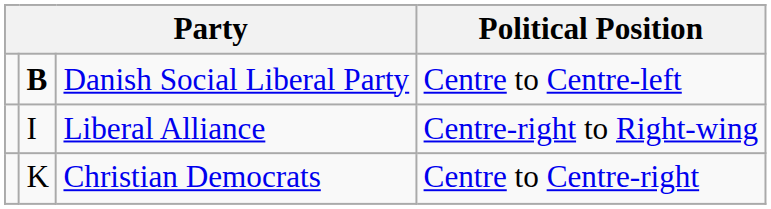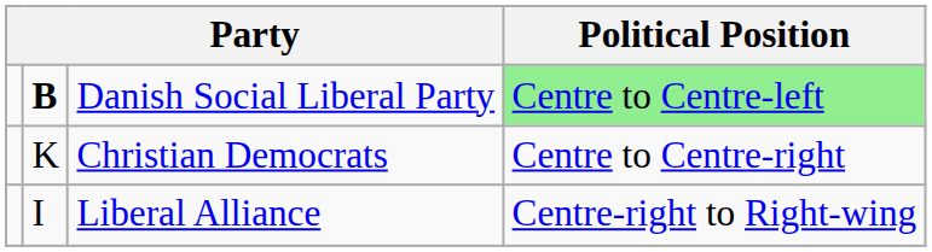Danish Social Liberal Party | Political Position: no background -> lightgreen background
rows swapped: Liberal Alliance <-> Christian Democrats
